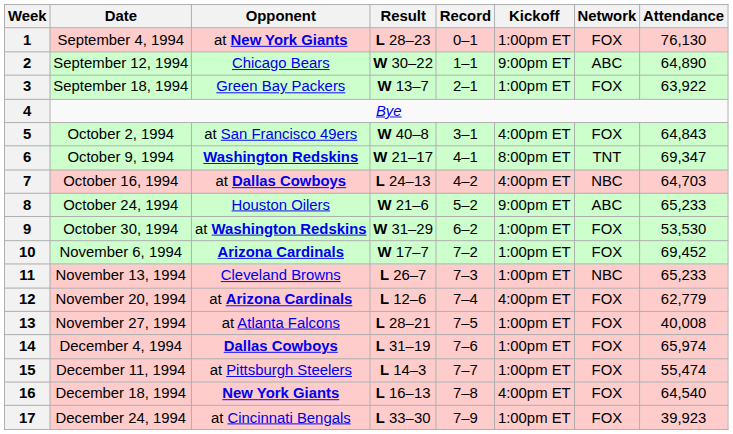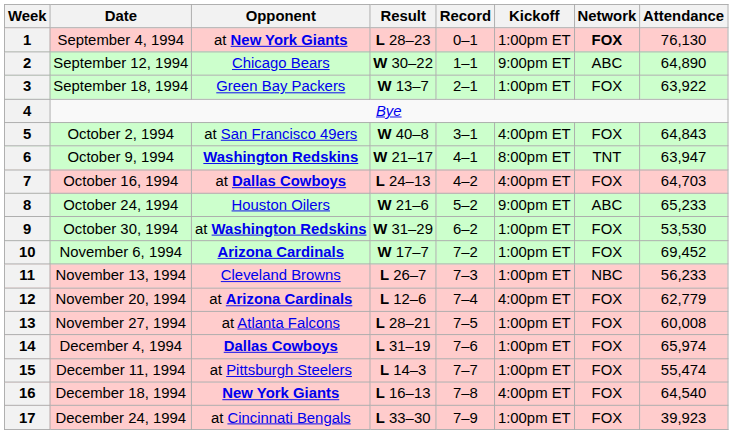1 | Network: normal -> bold
6 | Attendance: 69,347 -> 63,947
7 | Network: NBC -> FOX
11 | Attendance: 65,233 -> 56,233
13 | Attendance: 40,008 -> 60,008
